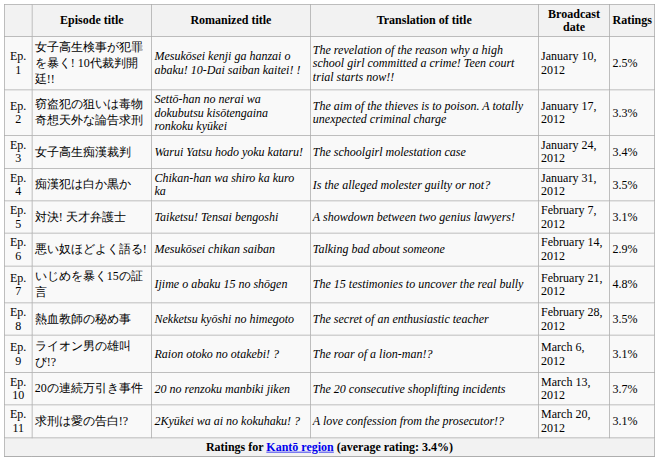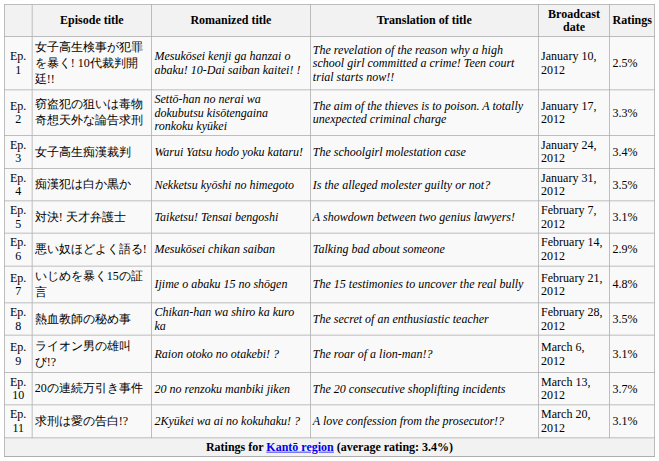Ep. 4 | Romanized title: Chikan-han wa shiro ka kuro ka -> Nekketsu kyōshi no himegoto
Ep. 8 | Romanized title: Nekketsu kyōshi no himegoto -> Chikan-han wa shiro ka kuro ka
